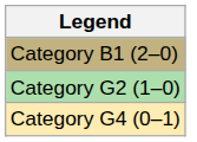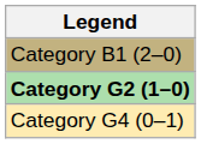row 3 | column 1: normal -> bold
